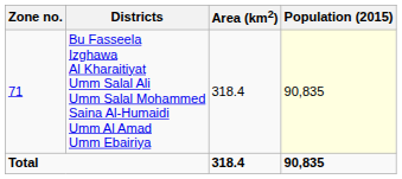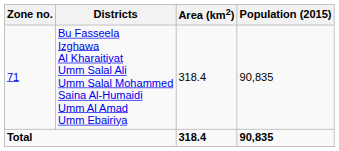71 | Population (2015): lightyellow background -> no background
